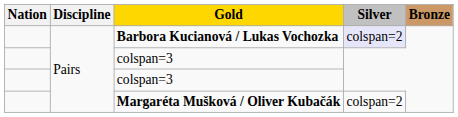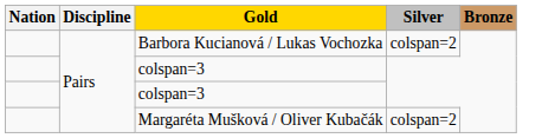Barbora Kucianová / Lukas Vochozka | Gold: bold -> normal
Barbora Kucianová / Lukas Vochozka | Silver: lavender background -> no background
Margaréta Mušková / Oliver Kubačák | Gold: bold -> normal
